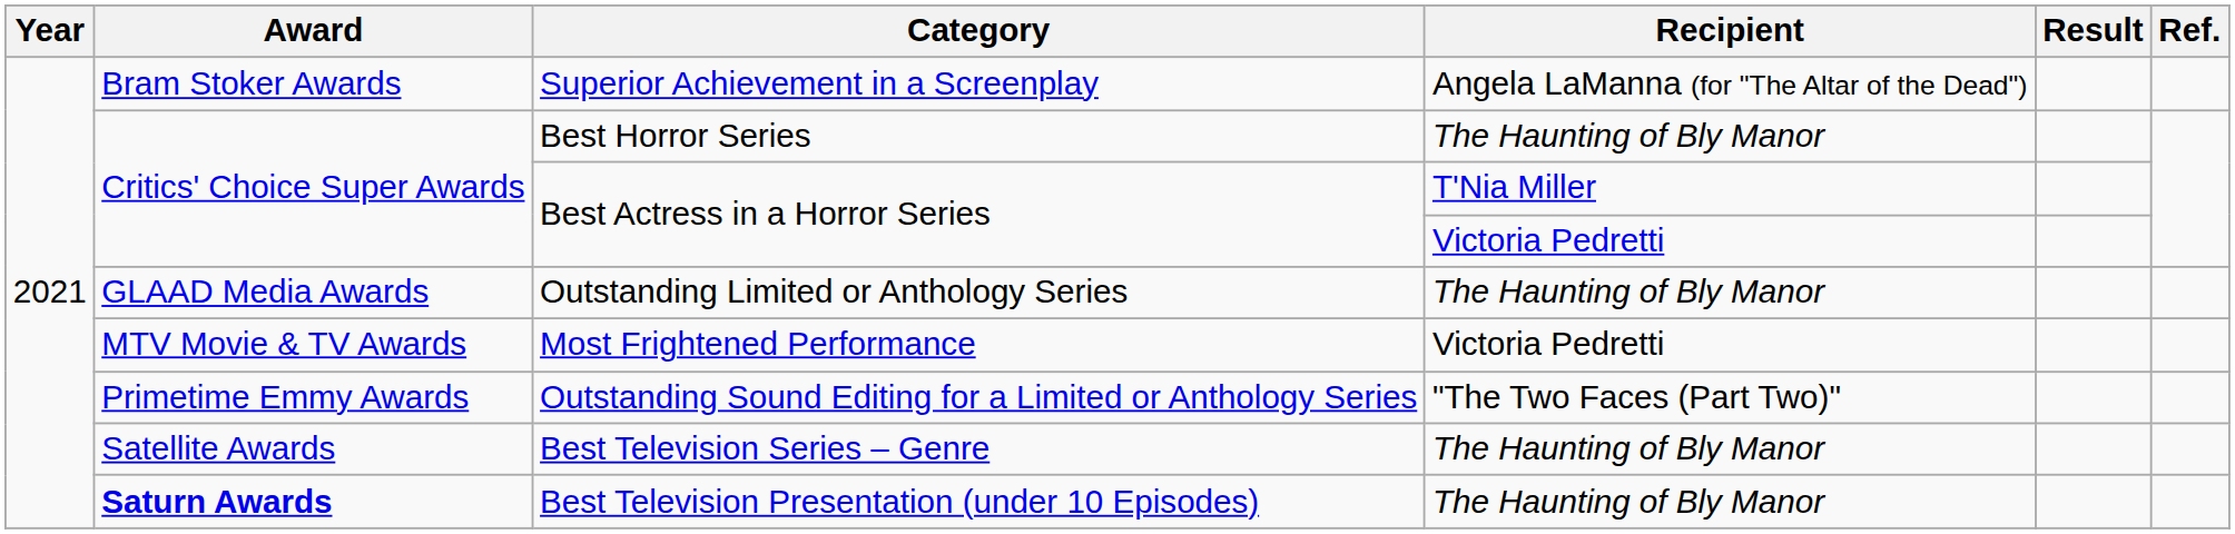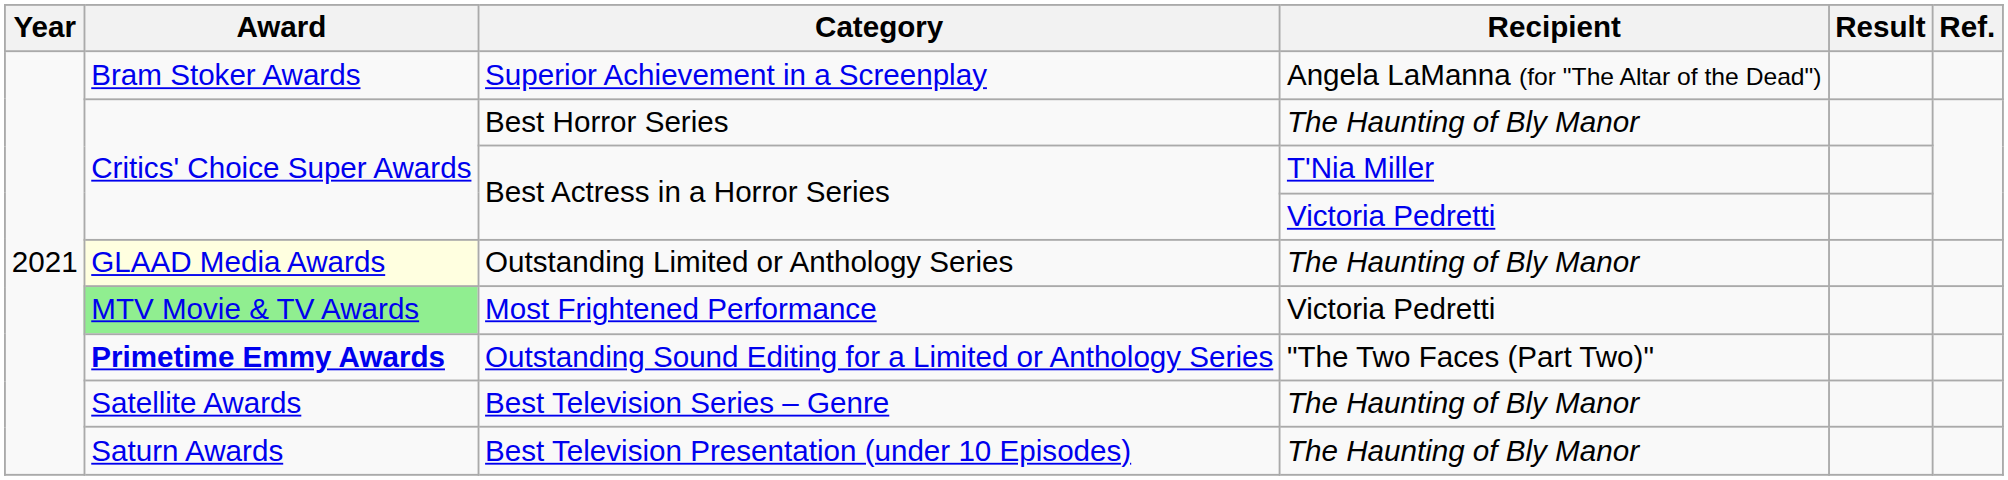Outstanding Limited or Anthology Series | Award: no background -> lightyellow background
Most Frightened Performance | Award: no background -> lightgreen background
Outstanding Sound Editing for a Limited or Anthology Series | Award: normal -> bold
Best Television Presentation (under 10 Episodes) | Award: bold -> normal
